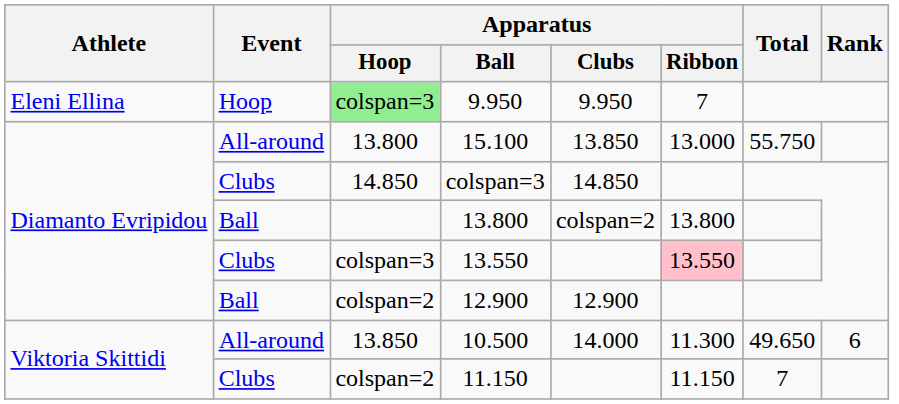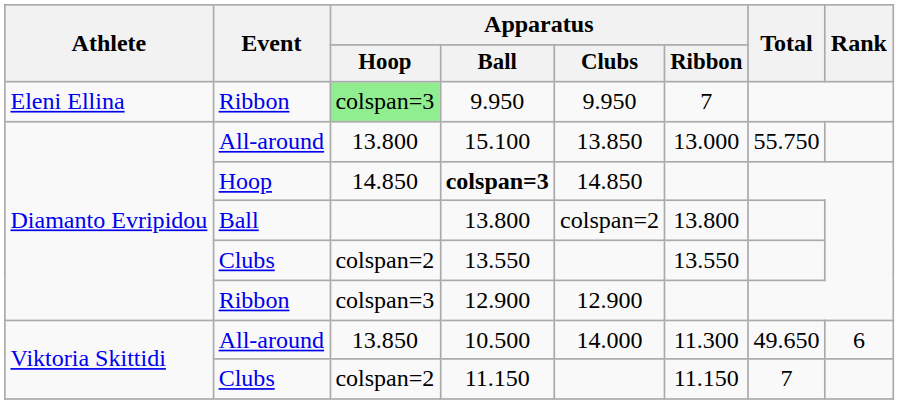row 3 | Event: Hoop -> Ribbon
row 5 | Event: Clubs -> Hoop
row 5 | Apparatus / Ball: normal -> bold
row 7 | Apparatus / Hoop: colspan=3 -> colspan=2
row 7 | Apparatus / Ribbon: pink background -> no background
row 8 | Event: Ball -> Ribbon
row 8 | Apparatus / Hoop: colspan=2 -> colspan=3
